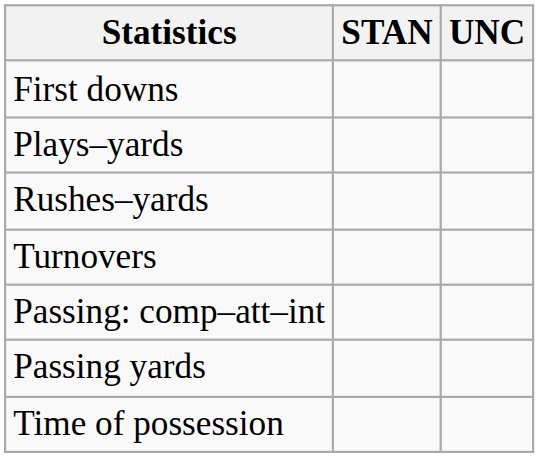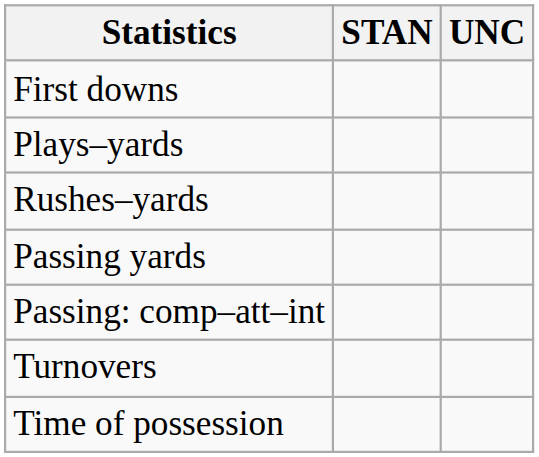rows swapped: Passing yards <-> Turnovers
